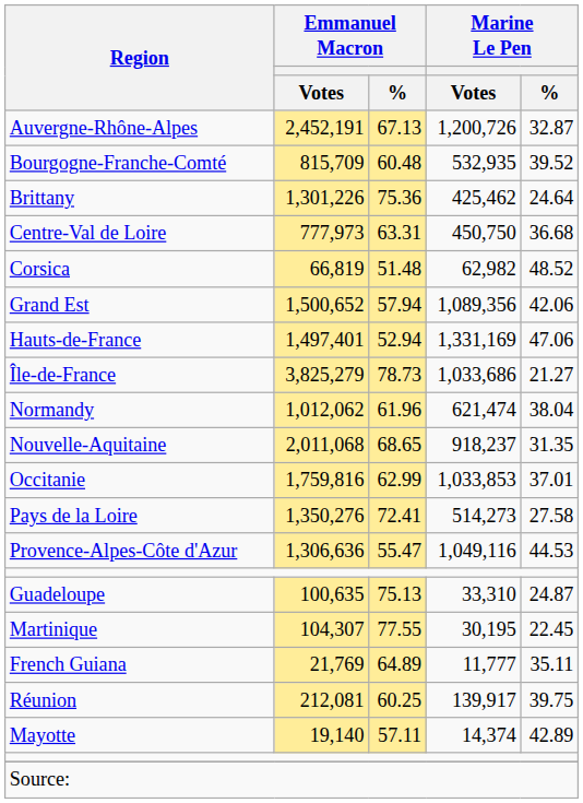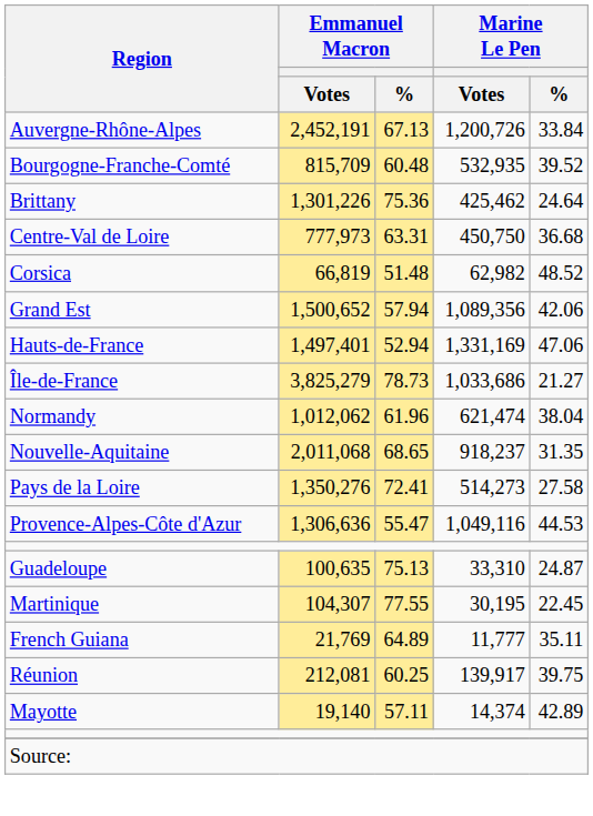Auvergne-Rhône-Alpes | Marine Le Pen / %: 32.87 -> 33.84
- row: Occitanie | 1,759,816 | 62.99 | 1,033,853 | 37.01
